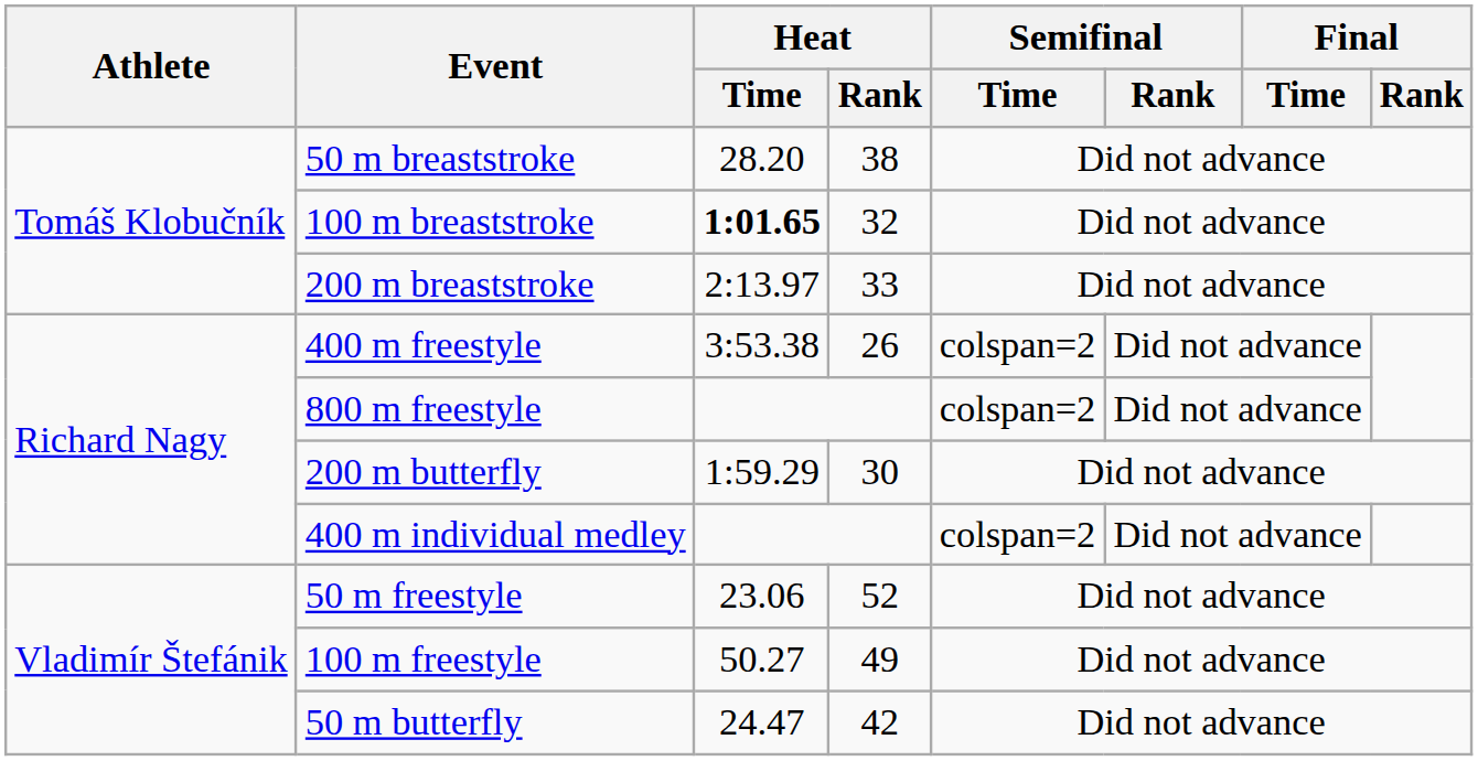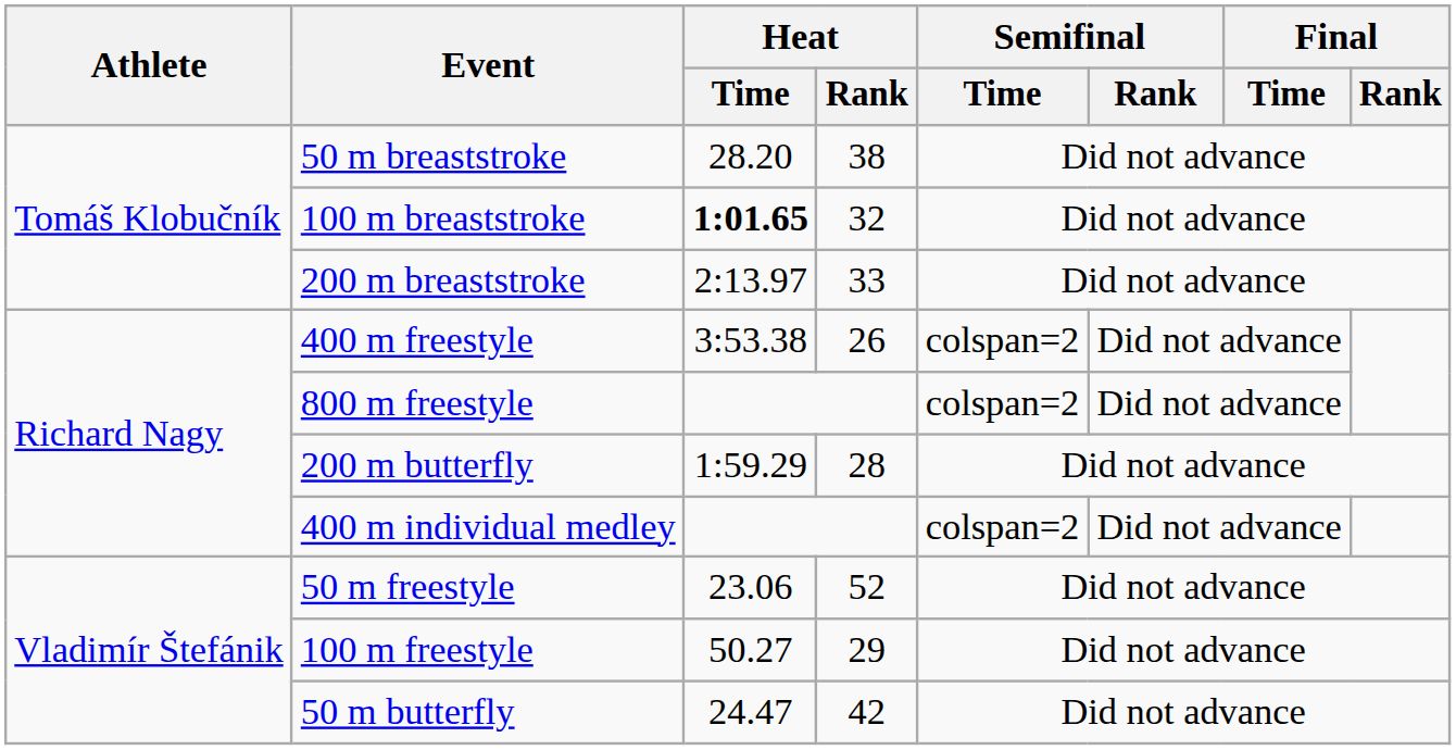200 m butterfly | Heat / Rank: 30 -> 28
100 m freestyle | Heat / Rank: 49 -> 29
